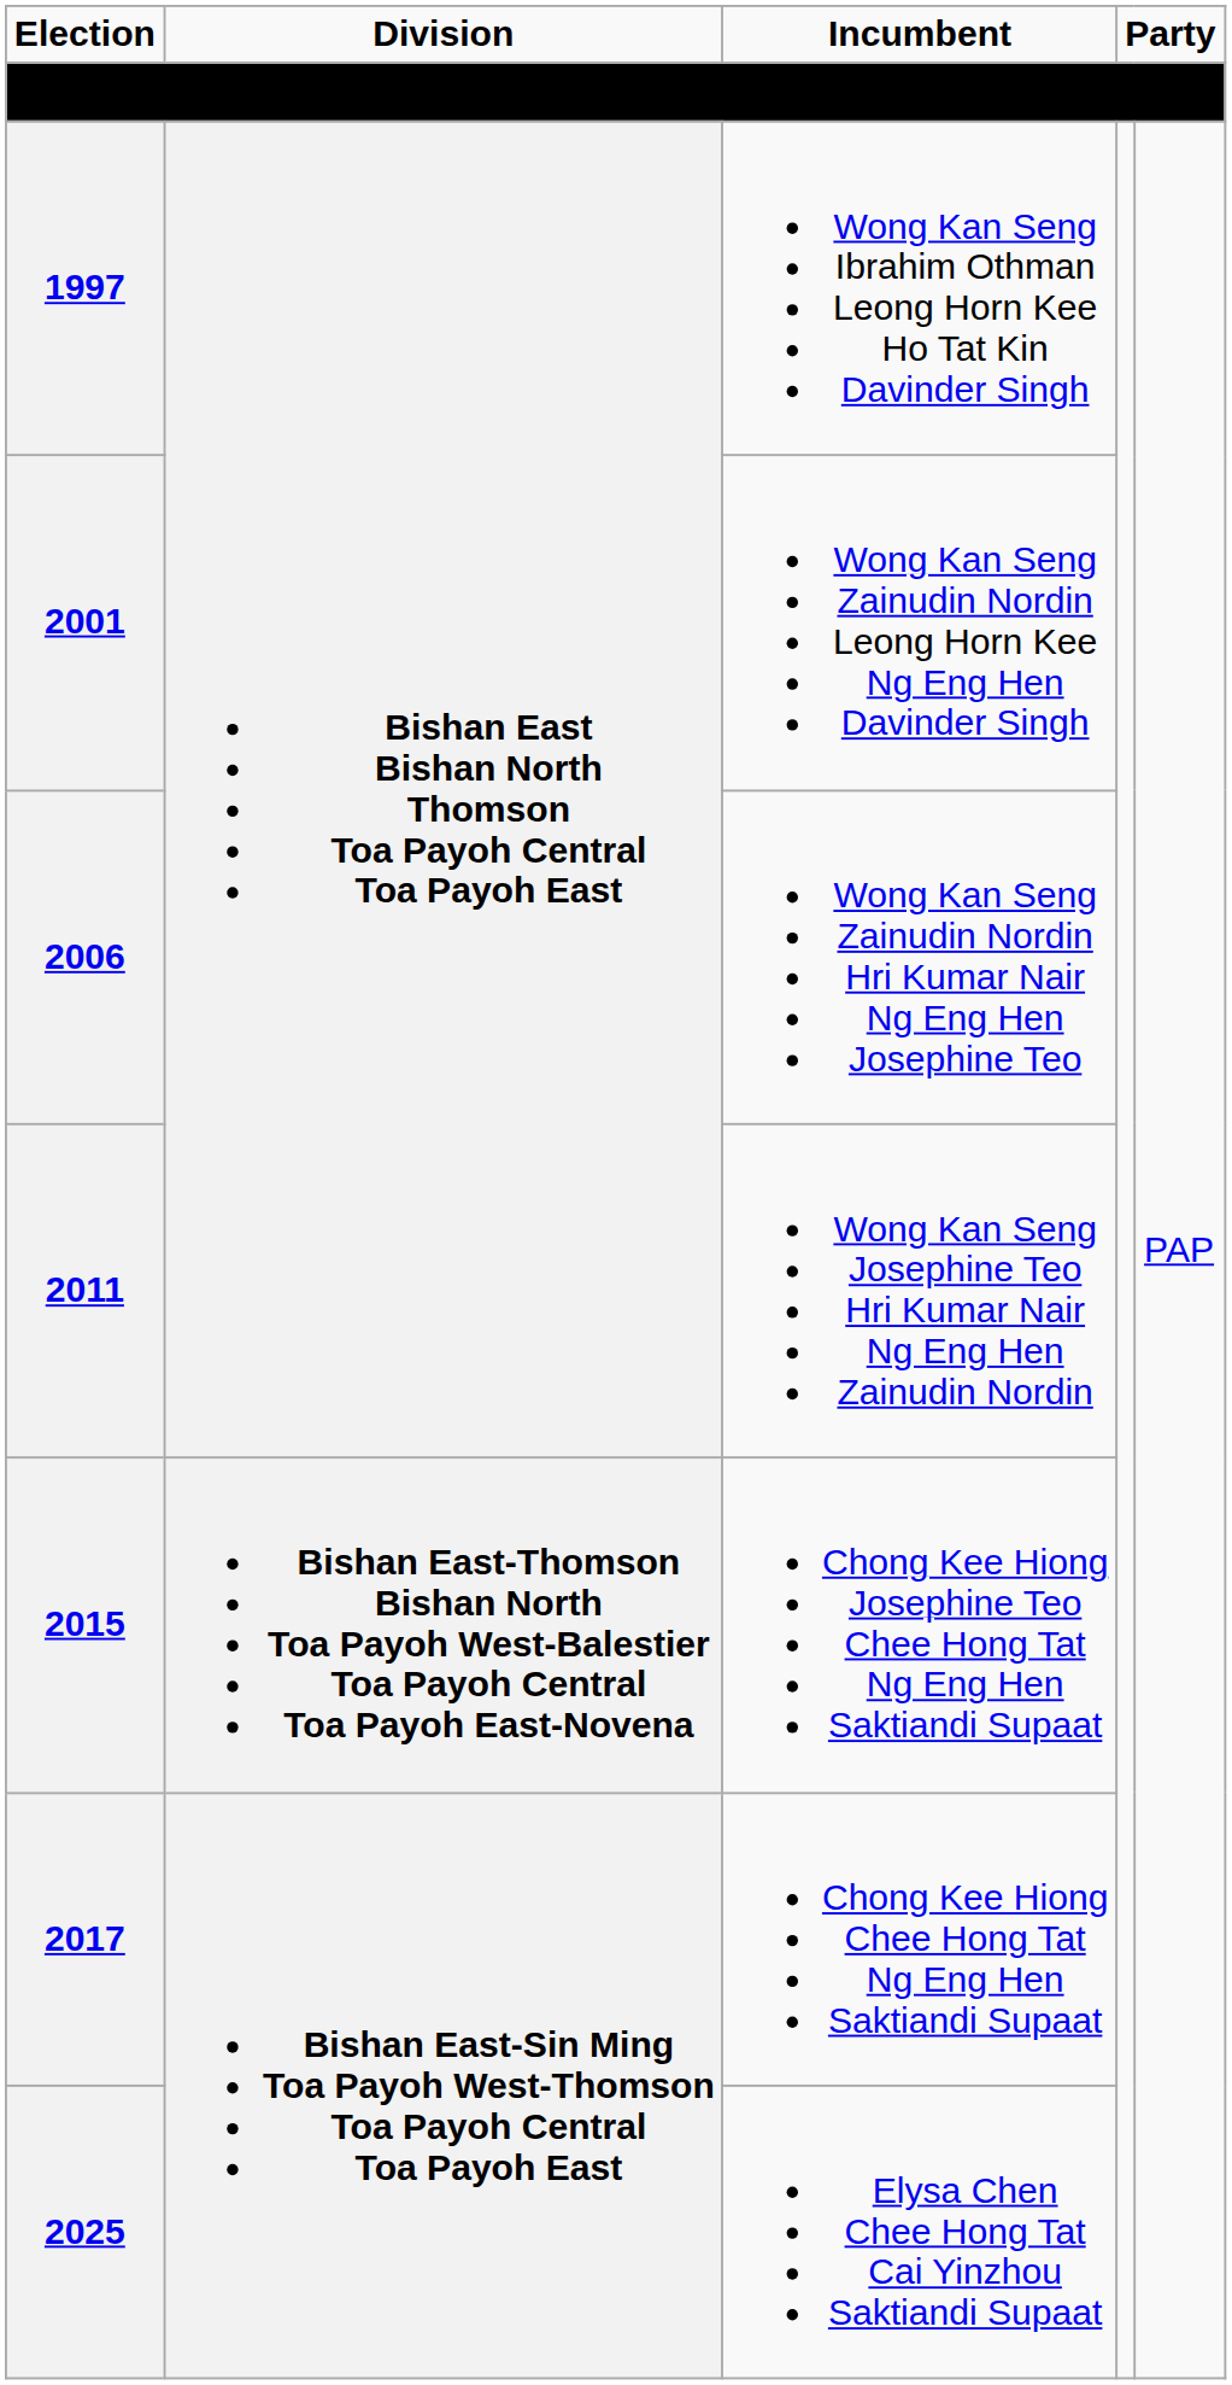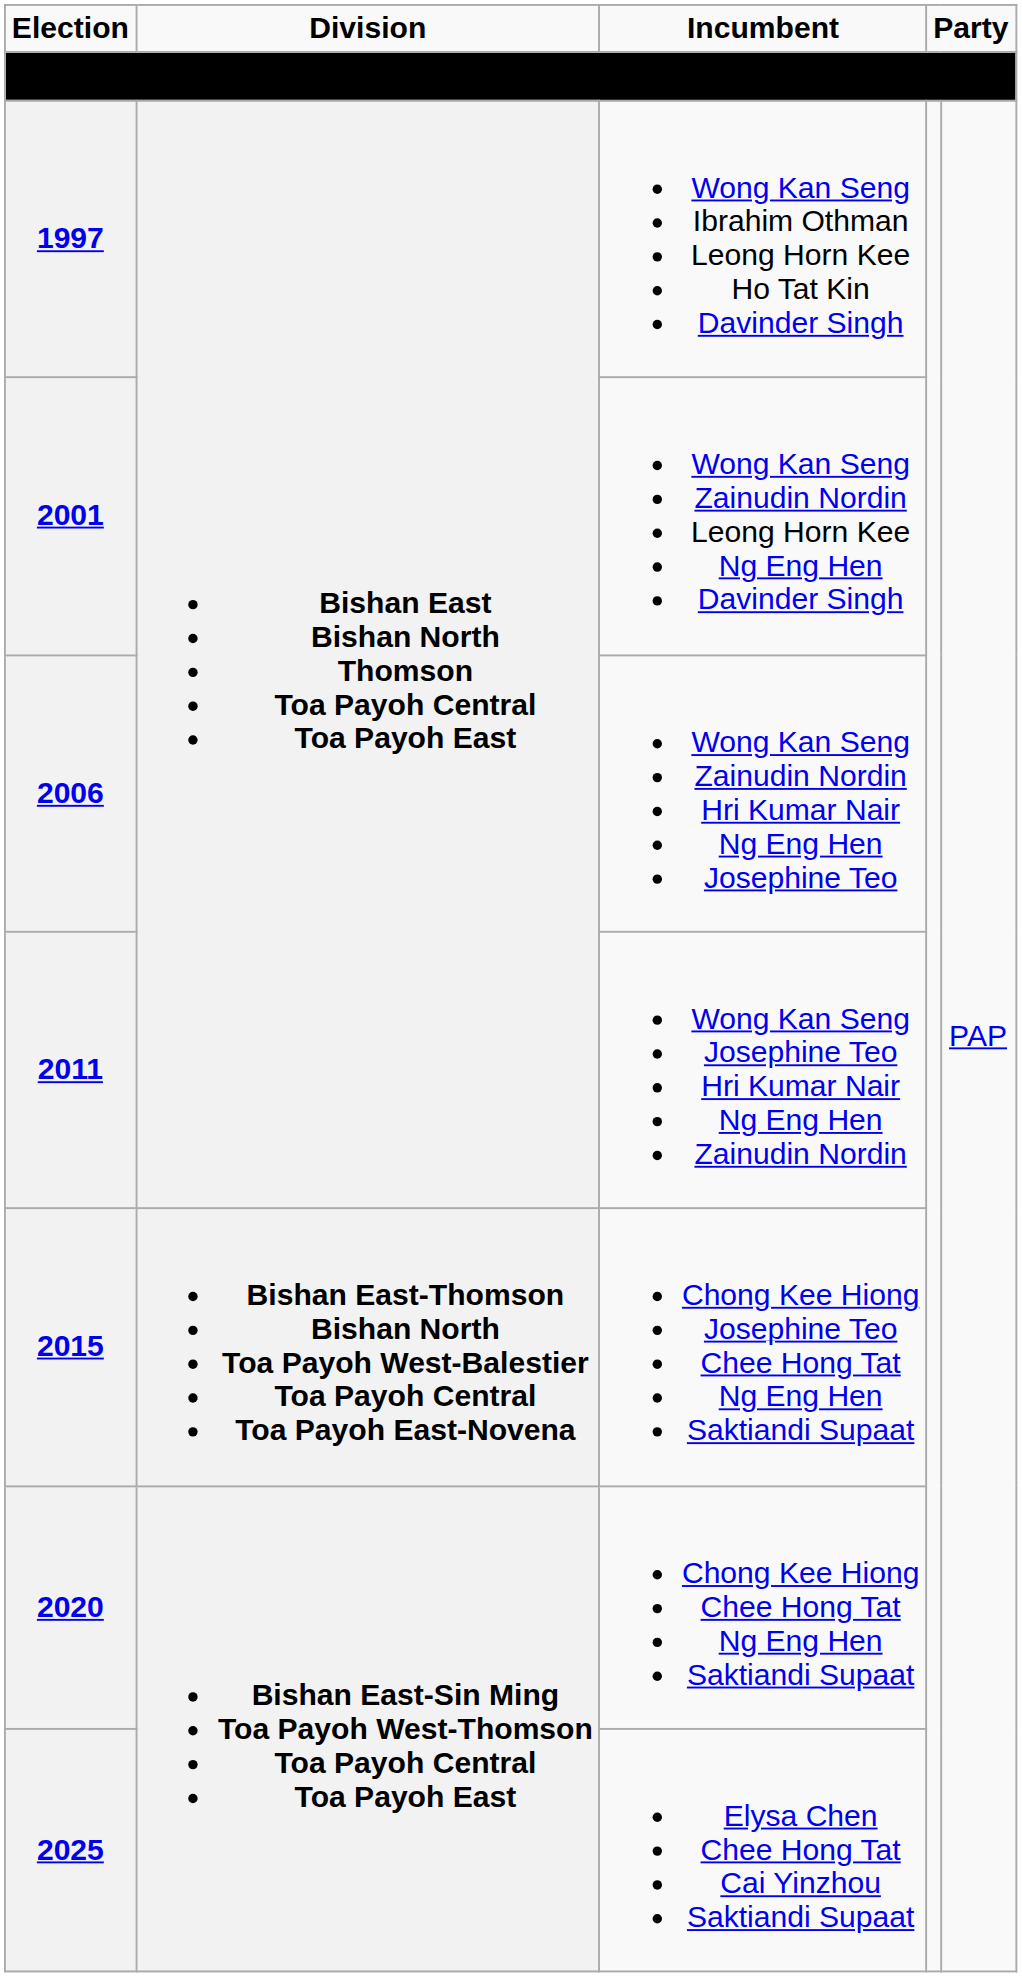Chong Kee Hiong Chee Hong Tat Ng Eng Hen Saktiandi Supaat | Election: 2017 -> 2020
